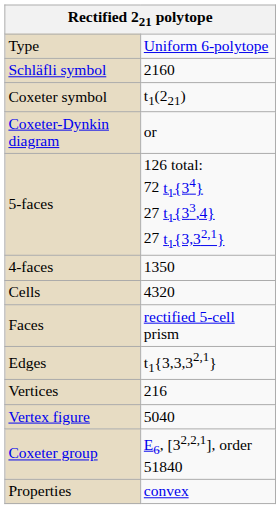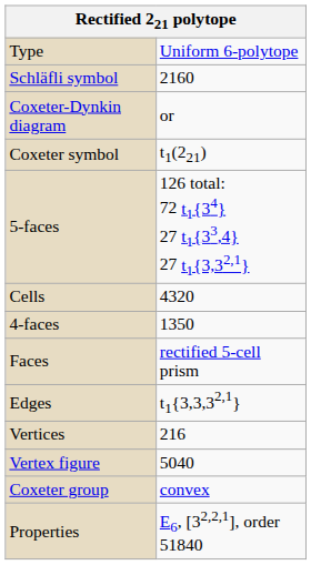rows swapped: Coxeter symbol <-> Coxeter-Dynkin diagram
rows swapped: 4-faces <-> Cells
Coxeter group | column 2: E6, [32,2,1], order 51840 -> convex
Properties | column 2: convex -> E6, [32,2,1], order 51840
